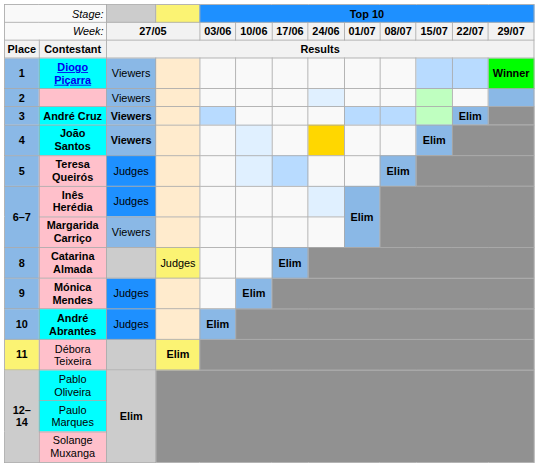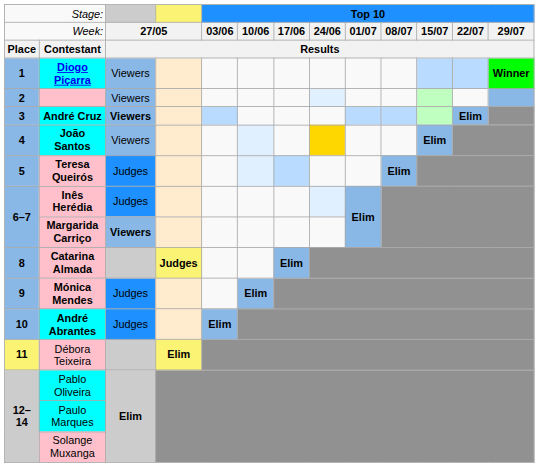João Santos | column 3: bold -> normal
Margarida Carriço | column 3: normal -> bold
Catarina Almada | column 4: normal -> bold
